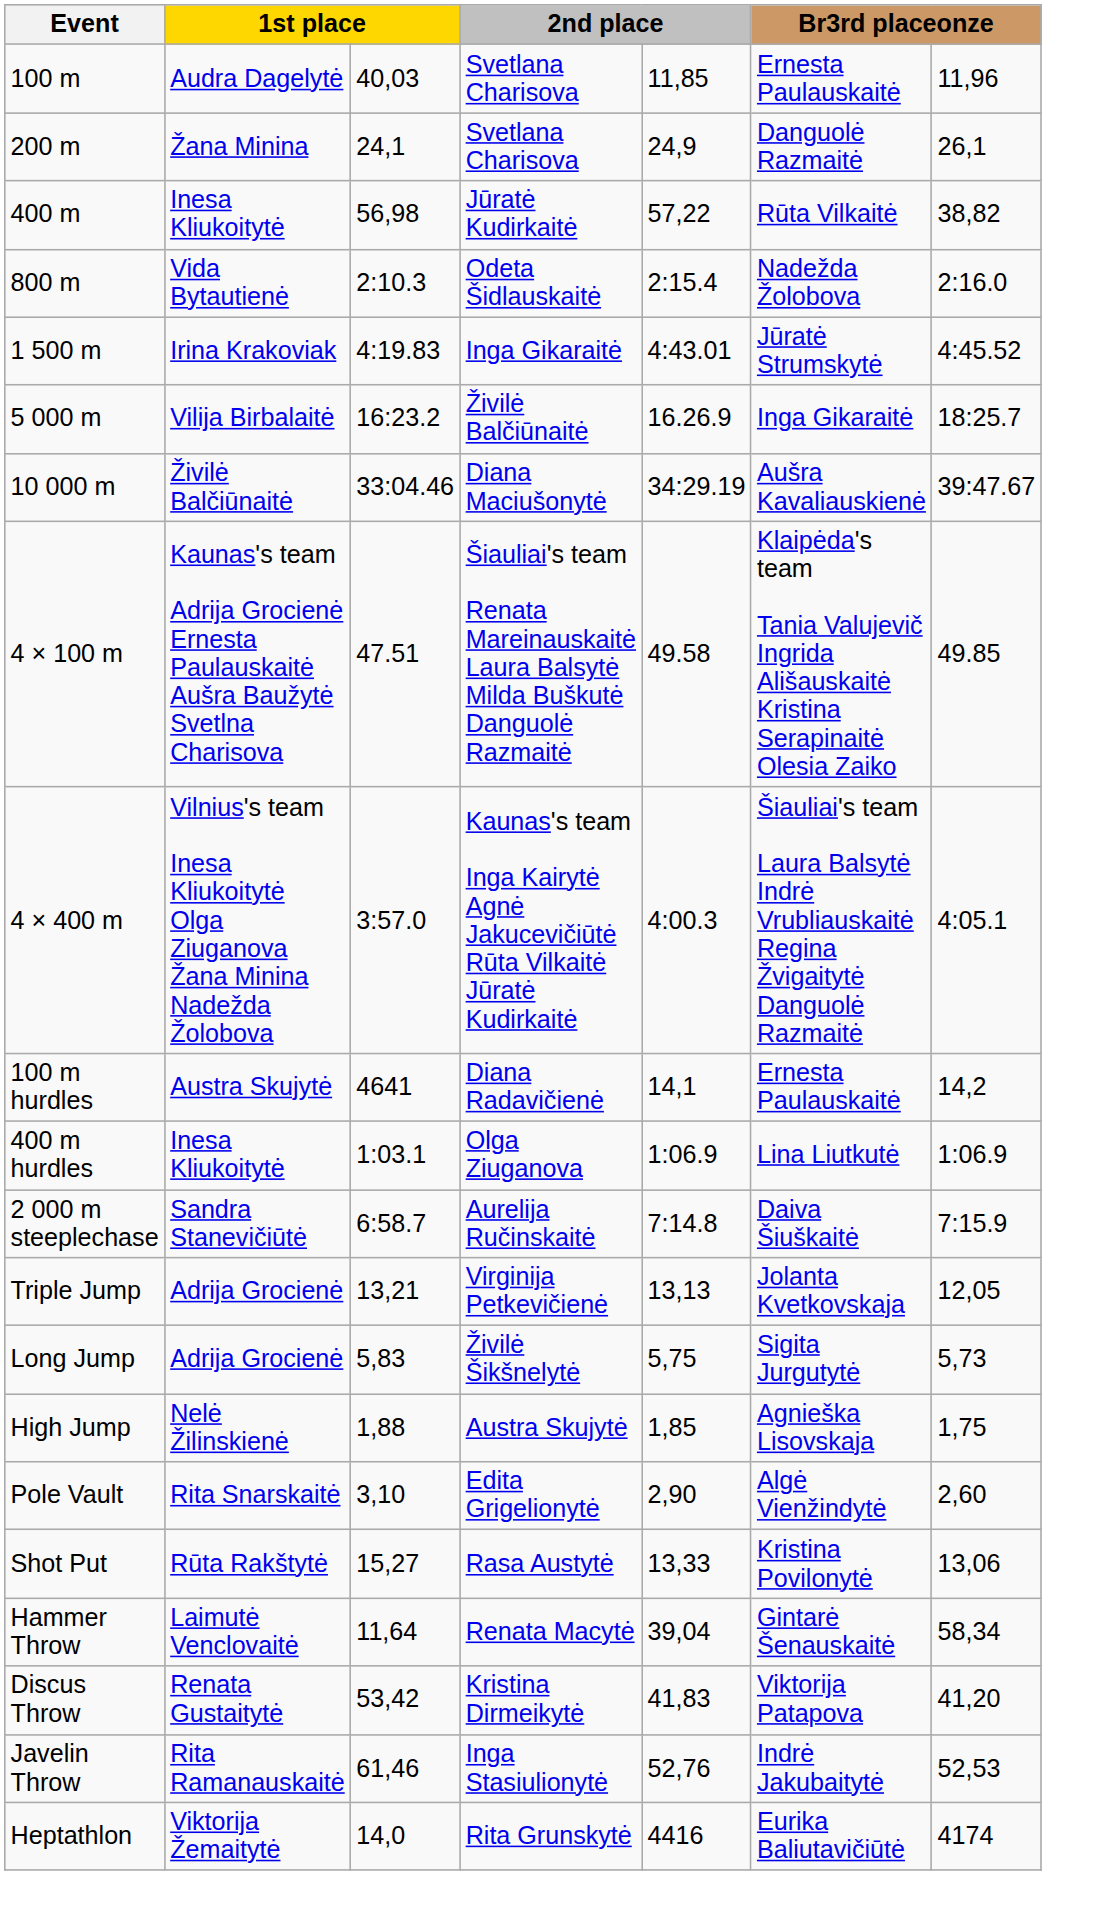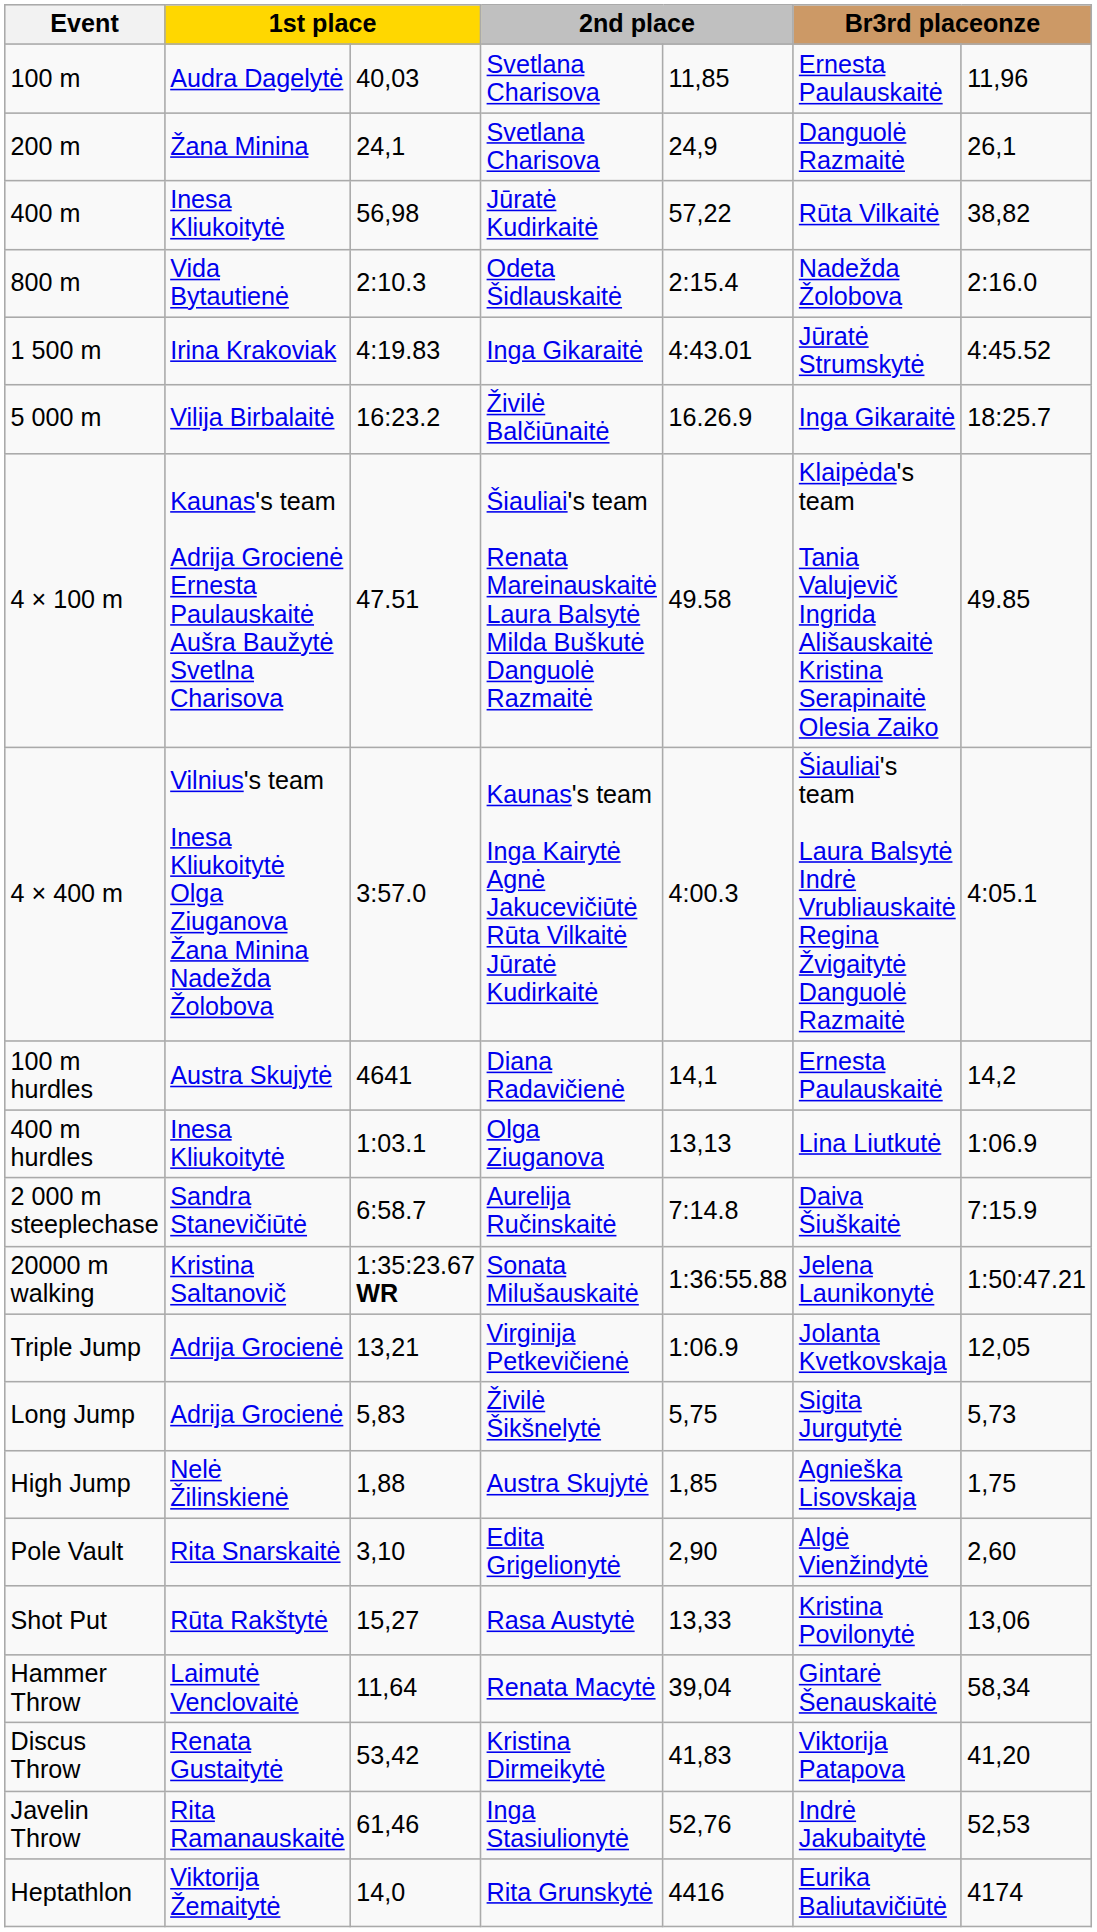- row: 10 000 m | Živilė Balčiūnaitė | 33:04.46 | Diana Maciušonytė | 34:29.19 | Aušra Kavaliauskienė | 39:47.67
400 m hurdles | column 5: 1:06.9 -> 13,13
+ row: 20000 m walking | Kristina Saltanovič | 1:35:23.67 WR | Sonata Milušauskaitė | 1:36:55.88 | Jelena Launikonytė | 1:50:47.21
Triple Jump | column 5: 13,13 -> 1:06.9
